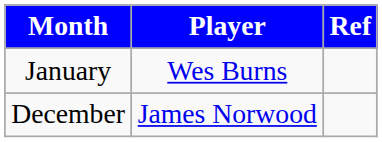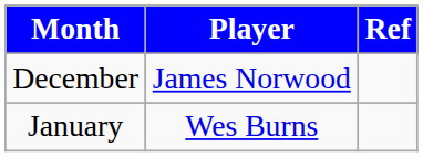rows swapped: December <-> January
